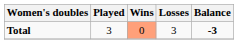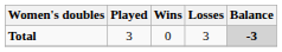row 2 | Wins: lightsalmon background -> no background
row 2 | Balance: no background -> lightgrey background
